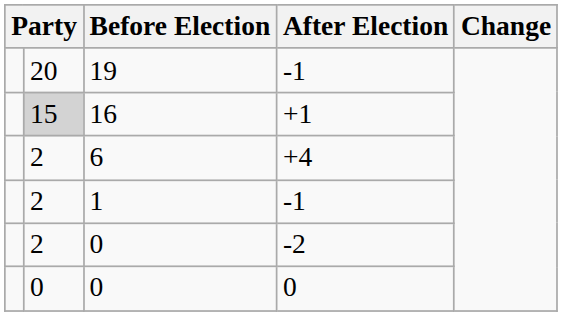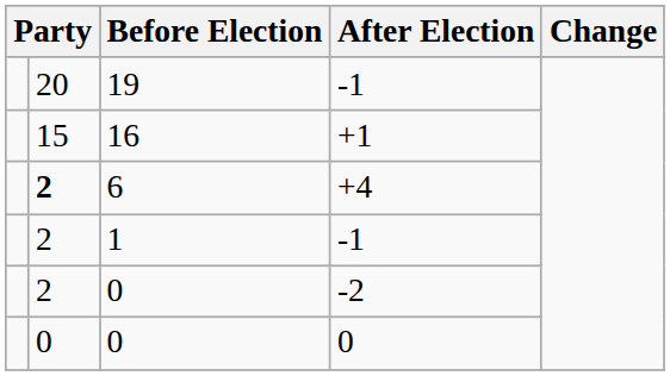16 | column 2: lightgrey background -> no background
6 | column 2: normal -> bold
